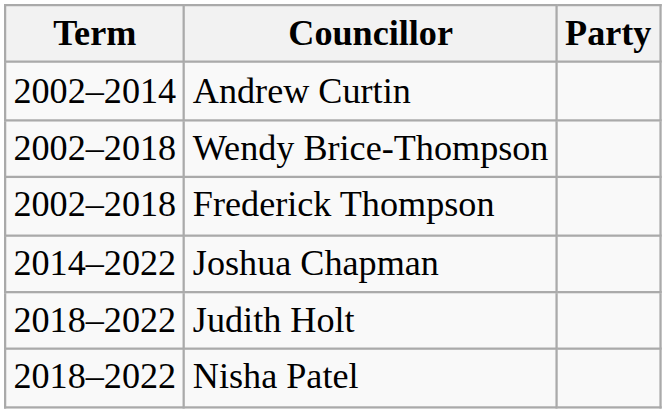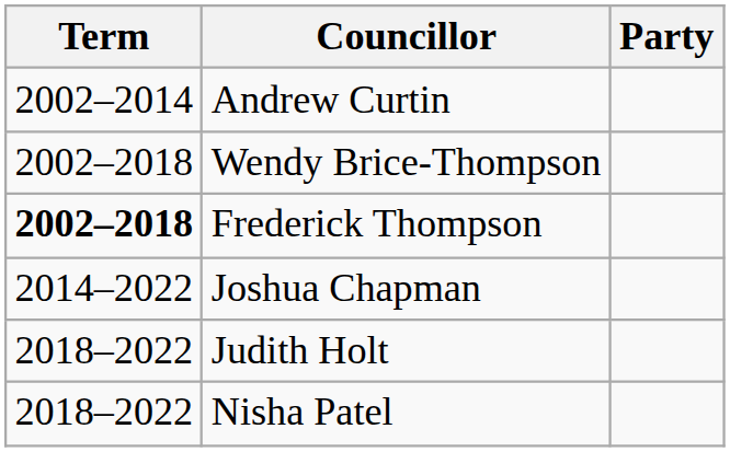Frederick Thompson | Term: normal -> bold
